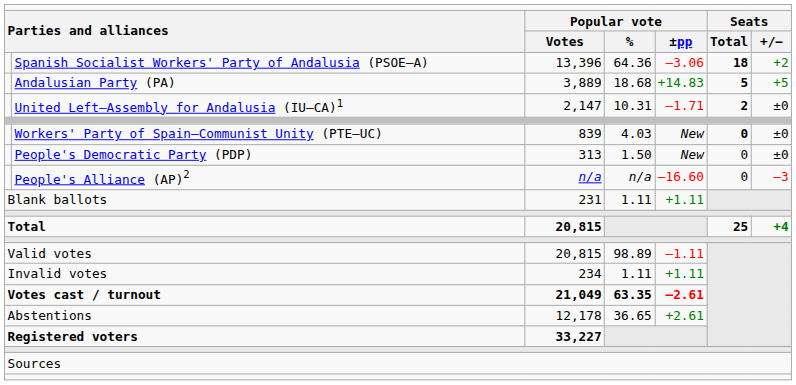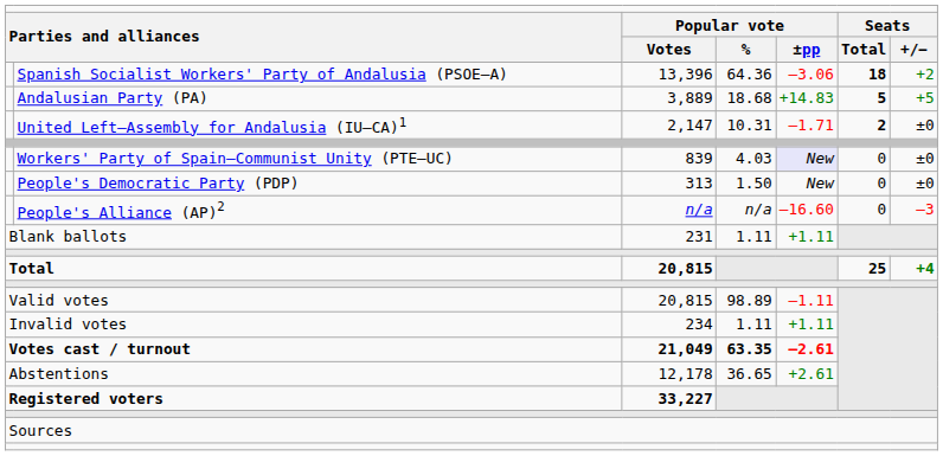Workers' Party of Spain–Communist Unity (PTE–UC) | column 5: no background -> lavender background
Workers' Party of Spain–Communist Unity (PTE–UC) | column 6: bold -> normal
